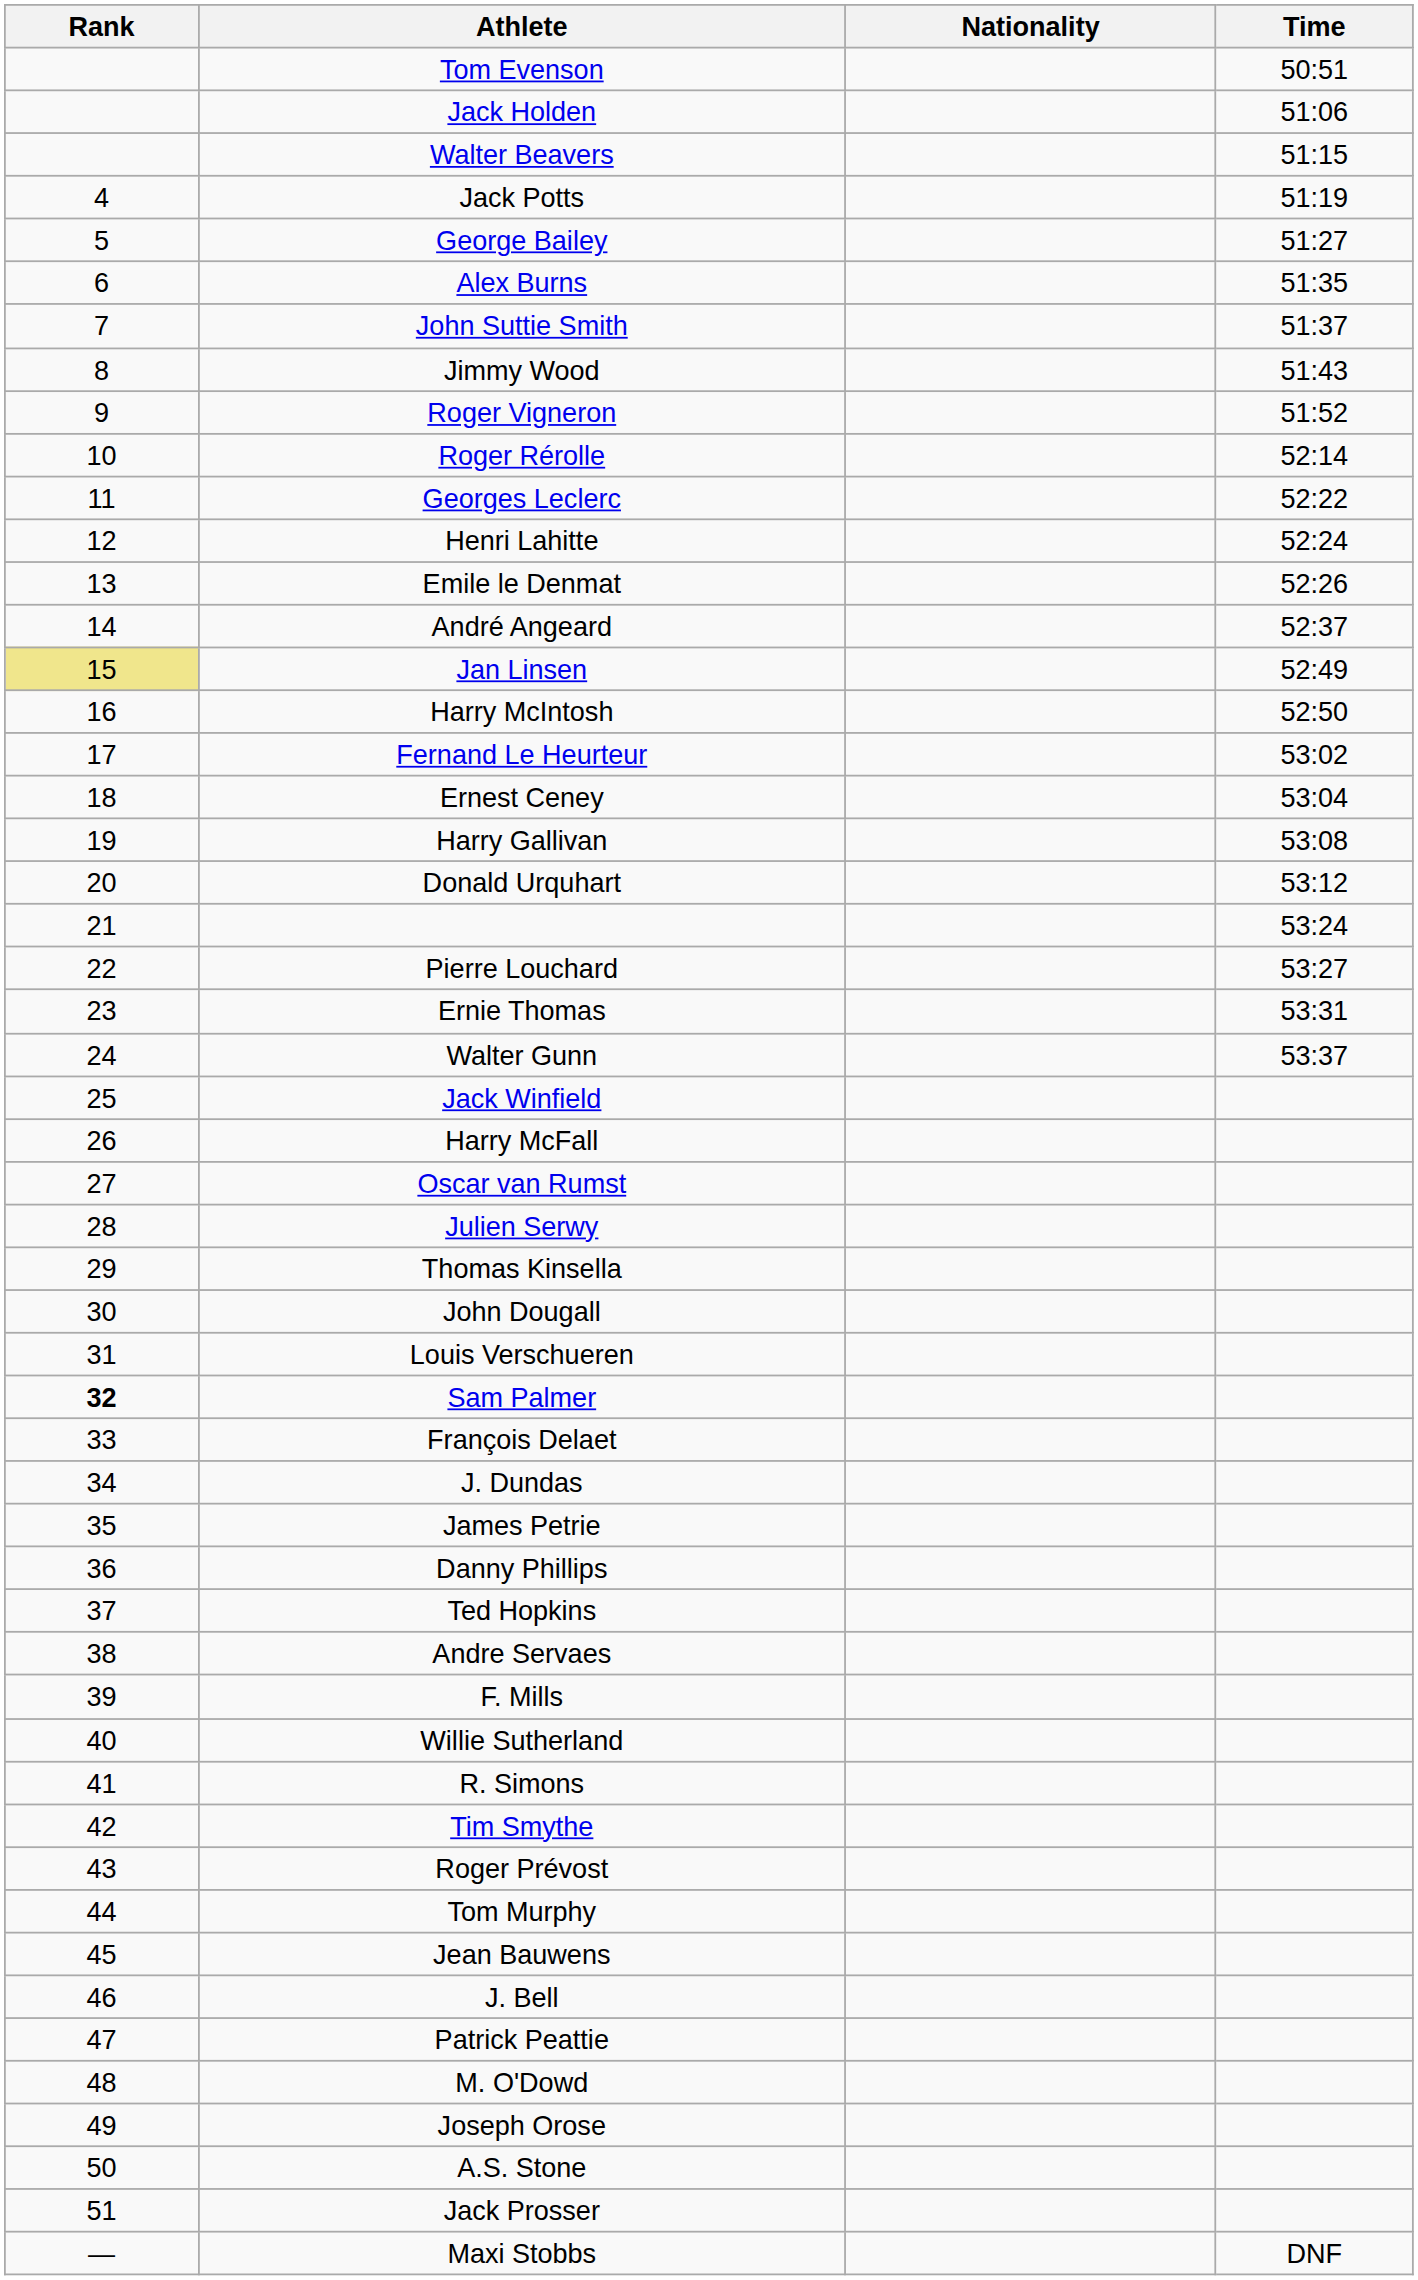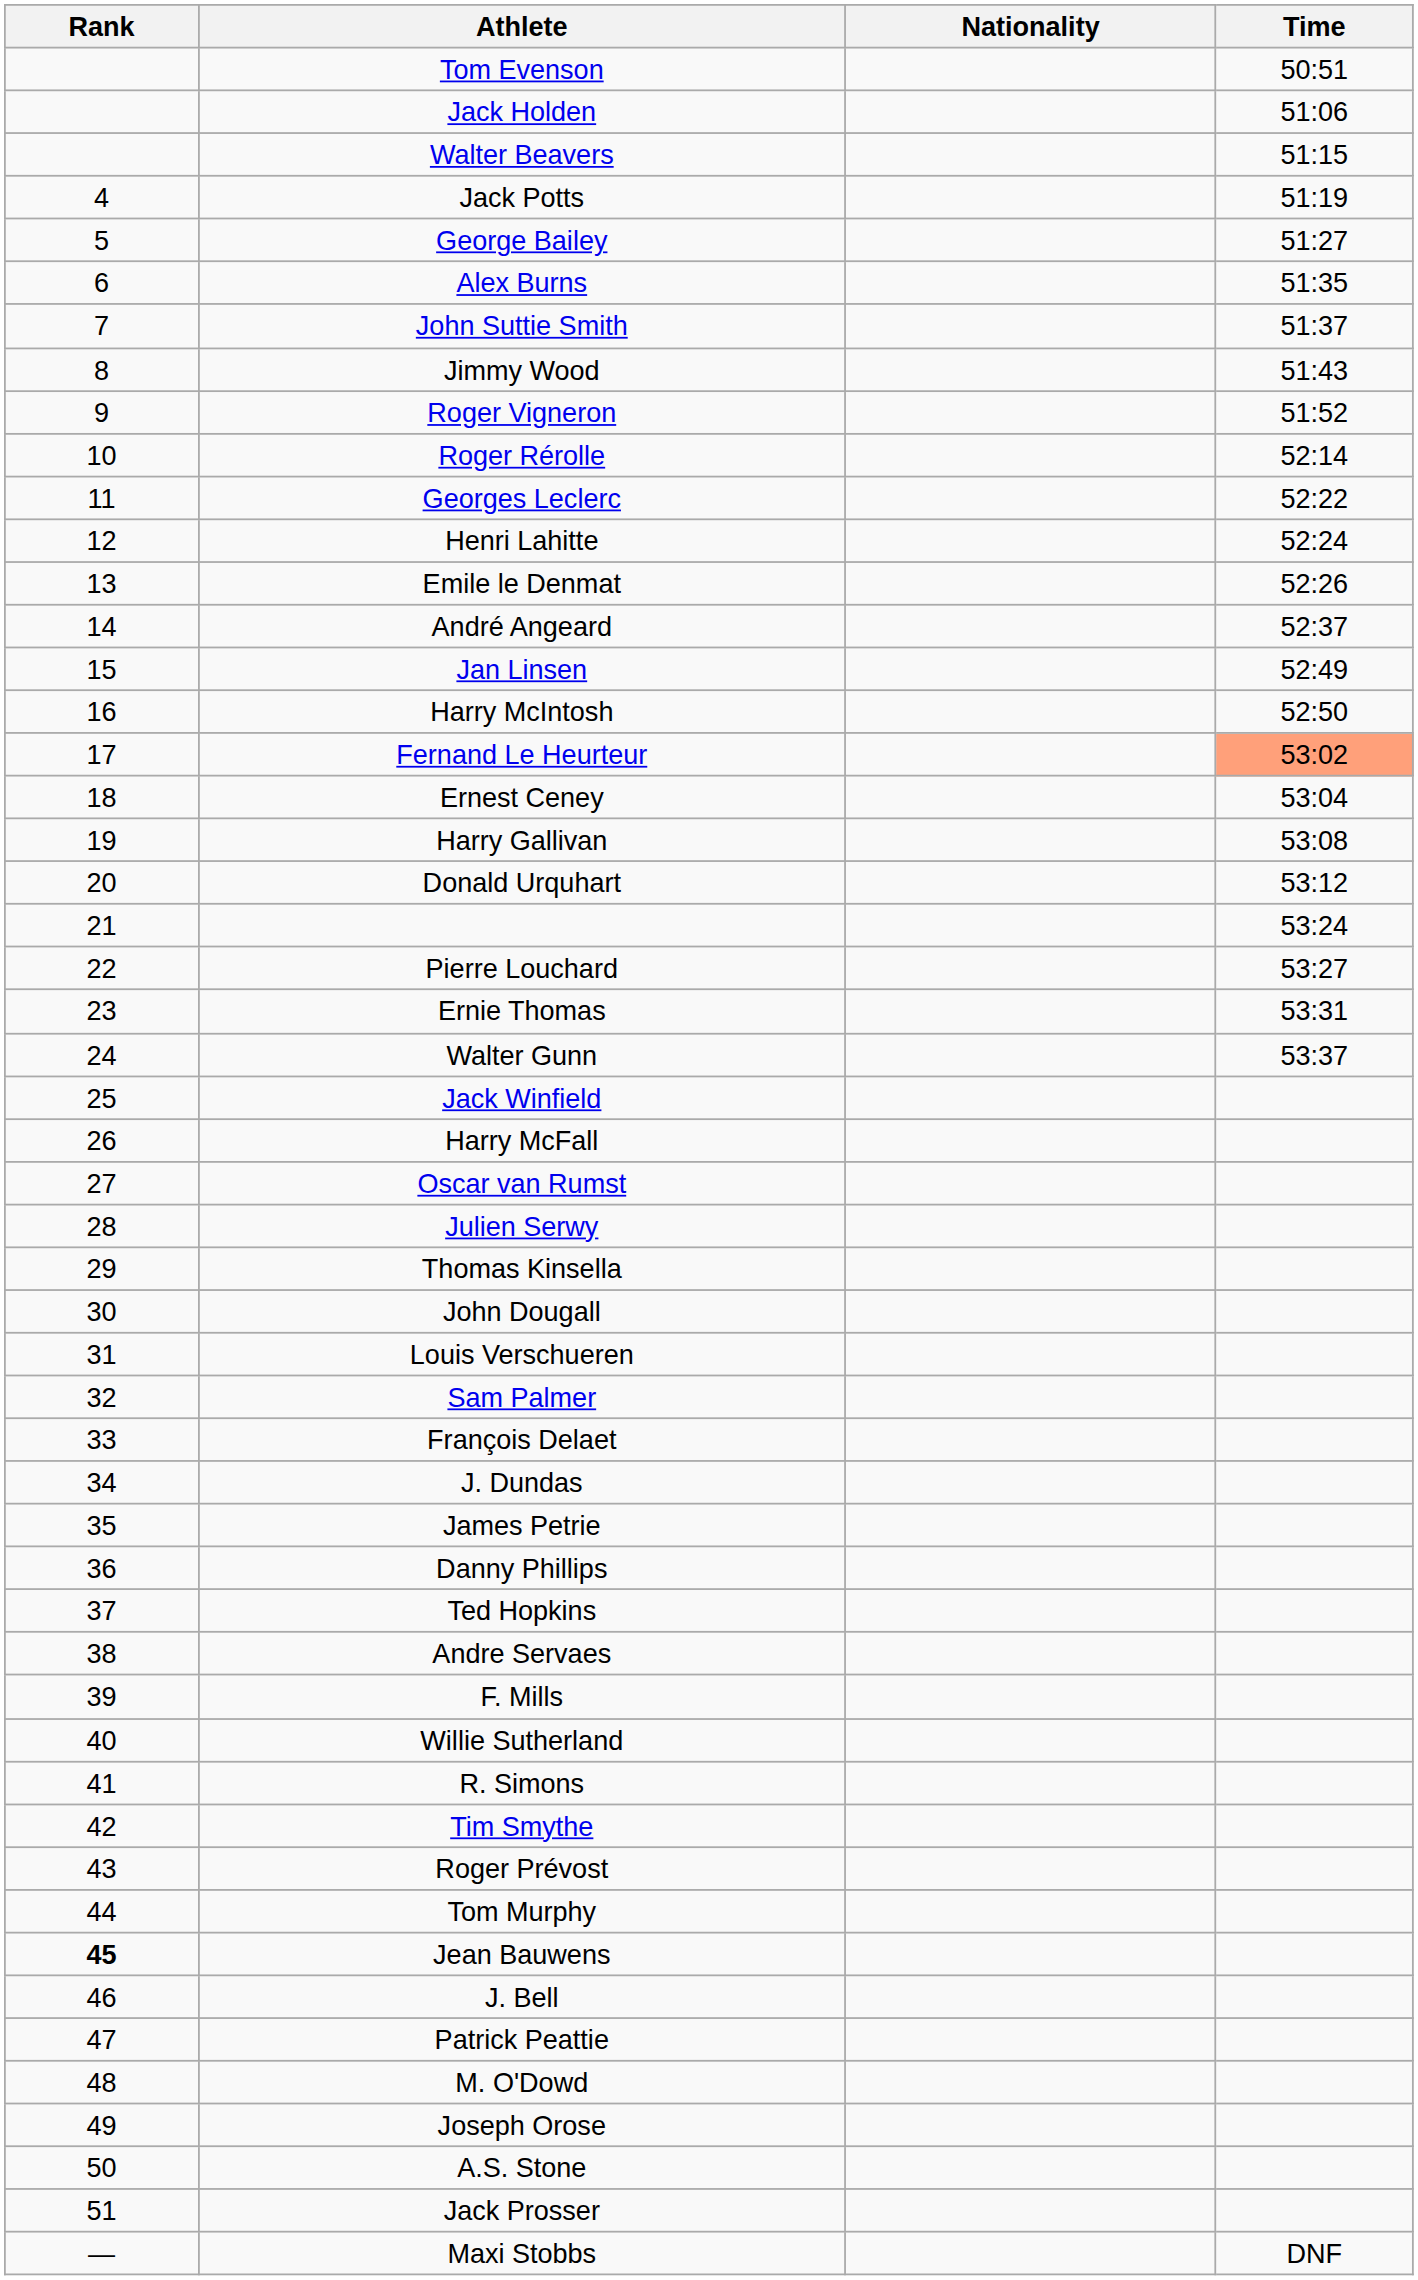Jan Linsen | Rank: khaki background -> no background
Fernand Le Heurteur | Time: no background -> lightsalmon background
Sam Palmer | Rank: bold -> normal
Jean Bauwens | Rank: normal -> bold
